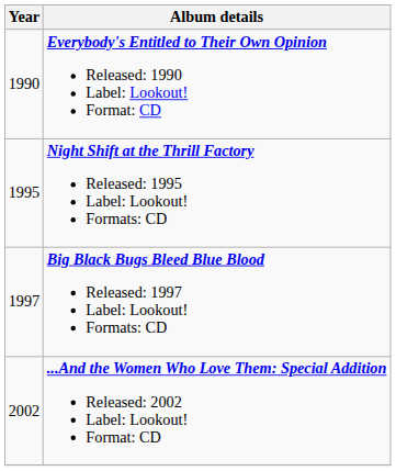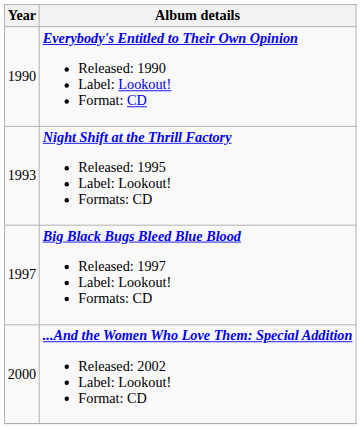row 3 | Year: 1995 -> 1993
row 5 | Year: 2002 -> 2000
